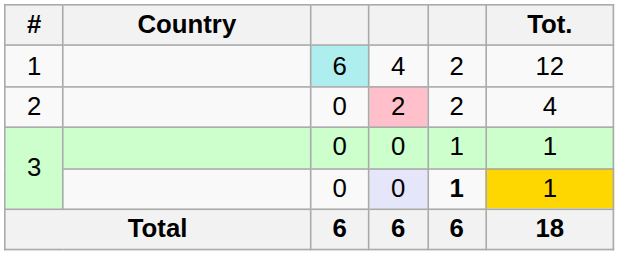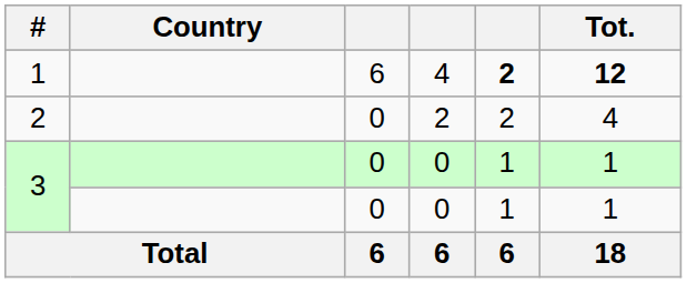row 2 | column 3: paleturquoise background -> no background
row 2 | column 5: normal -> bold
row 2 | Tot.: normal -> bold
row 3 | column 4: pink background -> no background
row 5 | column 4: lavender background -> no background
row 5 | column 5: bold -> normal
row 5 | Tot.: gold background -> no background
